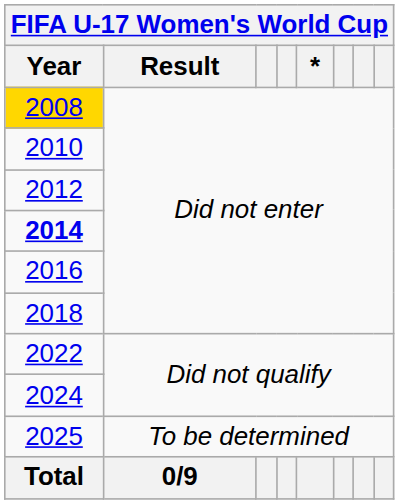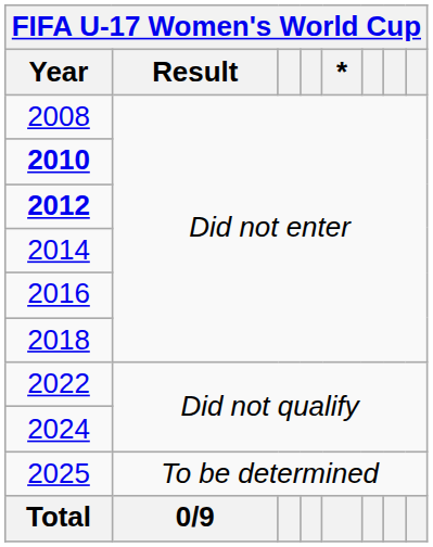2008 | Year: gold background -> no background
2010 | Year: normal -> bold
2012 | Year: normal -> bold
2014 | Year: bold -> normal
